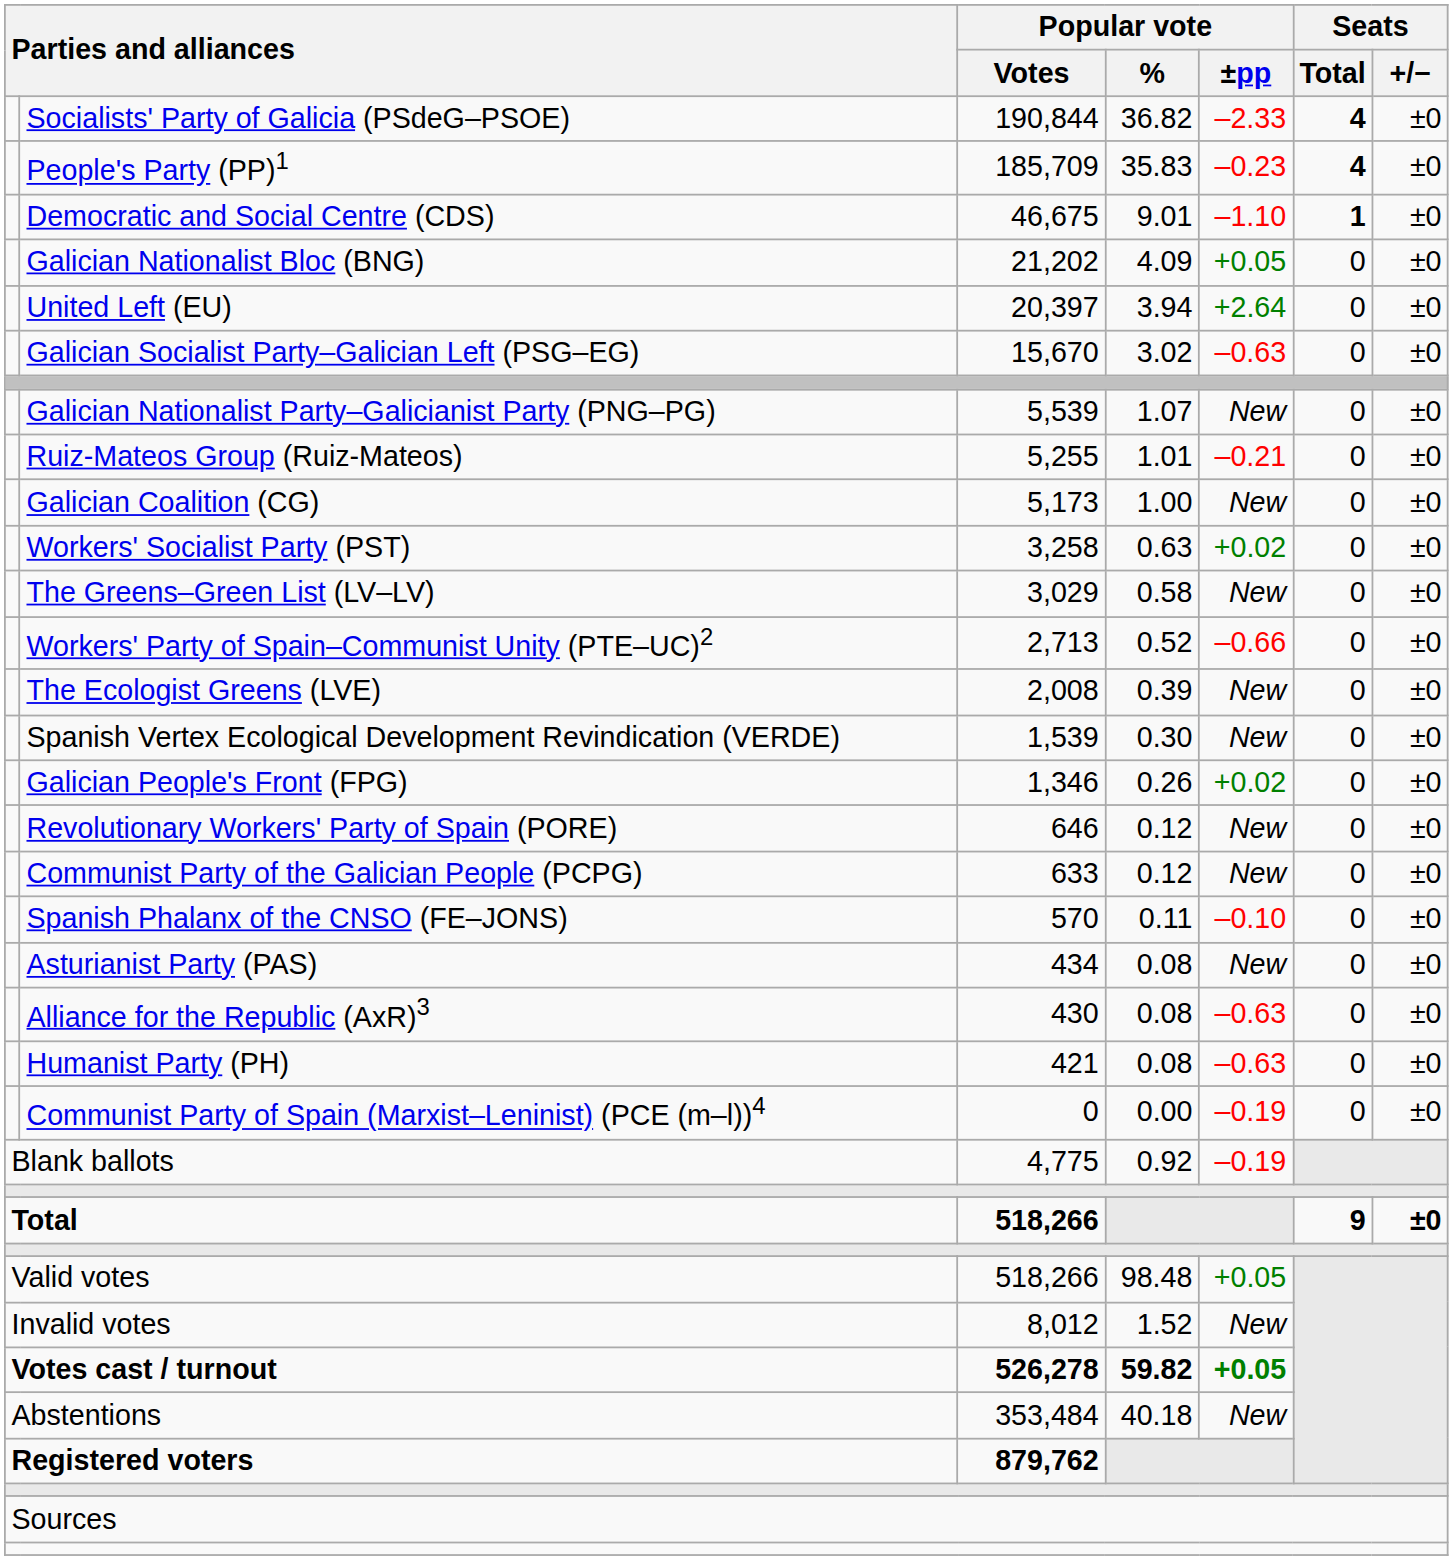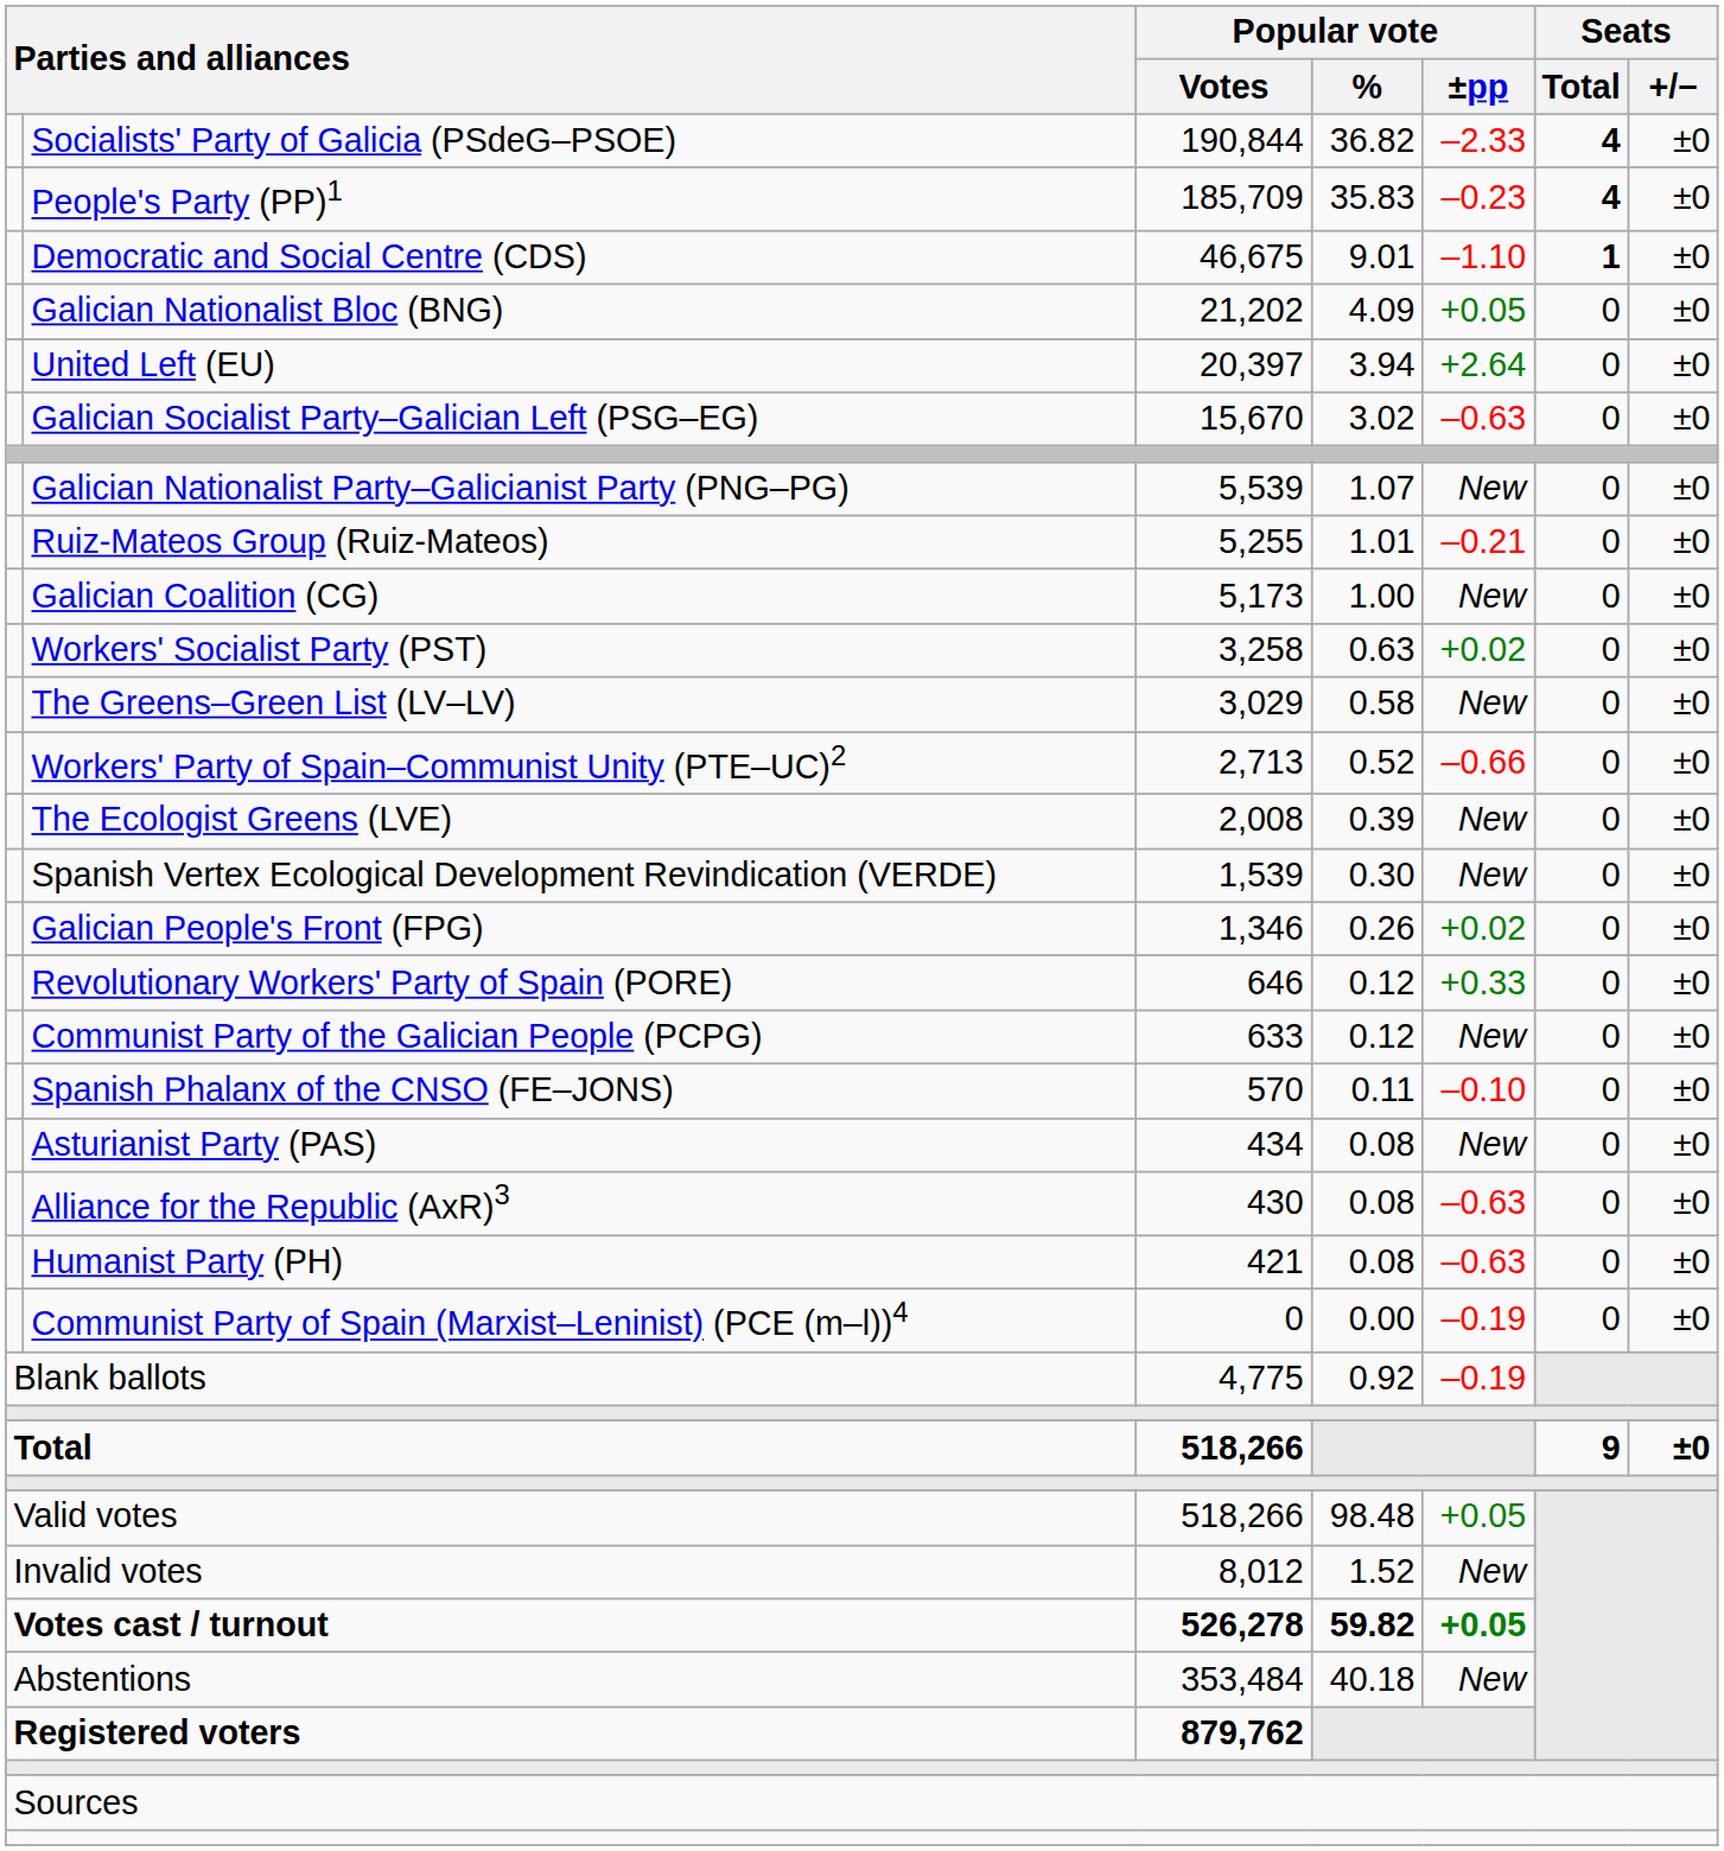Revolutionary Workers' Party of Spain (PORE) | Popular vote / ±pp: New -> +0.33
